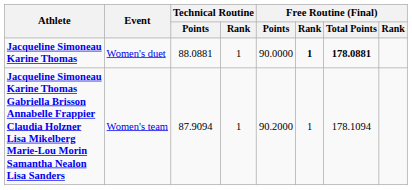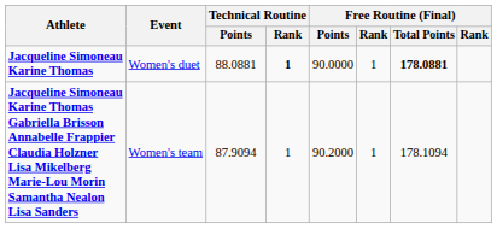Jacqueline Simoneau Karine Thomas | Technical Routine / Rank: normal -> bold
Jacqueline Simoneau Karine Thomas | column 6: bold -> normal
